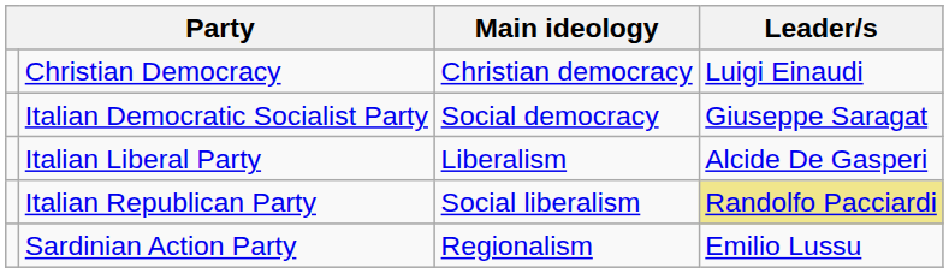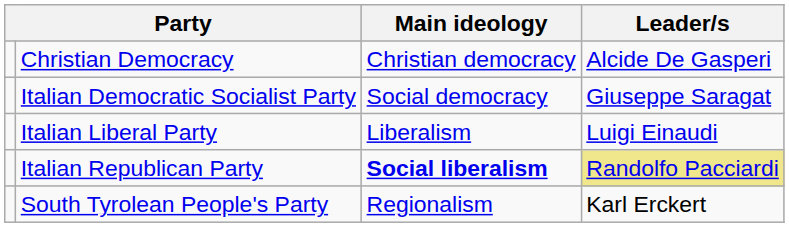Christian Democracy | Leader/s: Luigi Einaudi -> Alcide De Gasperi
Italian Liberal Party | Leader/s: Alcide De Gasperi -> Luigi Einaudi
Italian Republican Party | Main ideology: normal -> bold
+ row: South Tyrolean People's Party | Regionalism | Karl Erckert
- row: Sardinian Action Party | Regionalism | Emilio Lussu
